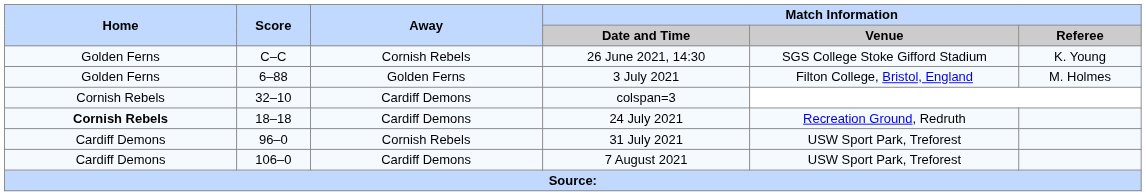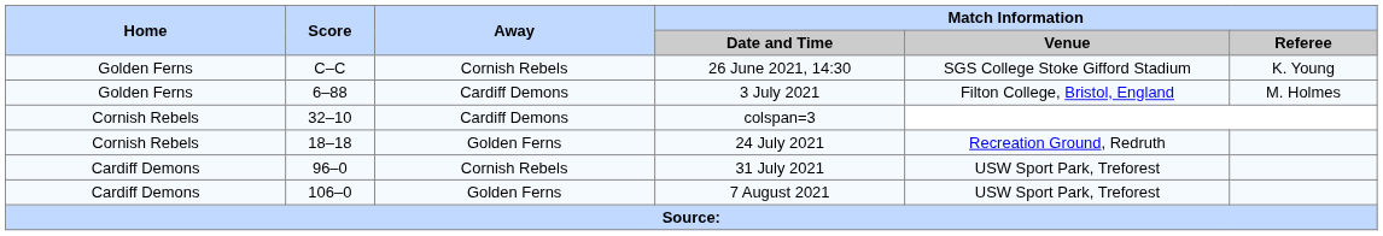3 July 2021 | Away: Golden Ferns -> Cardiff Demons
24 July 2021 | Home: bold -> normal
24 July 2021 | Away: Cardiff Demons -> Golden Ferns
7 August 2021 | Away: Cardiff Demons -> Golden Ferns
